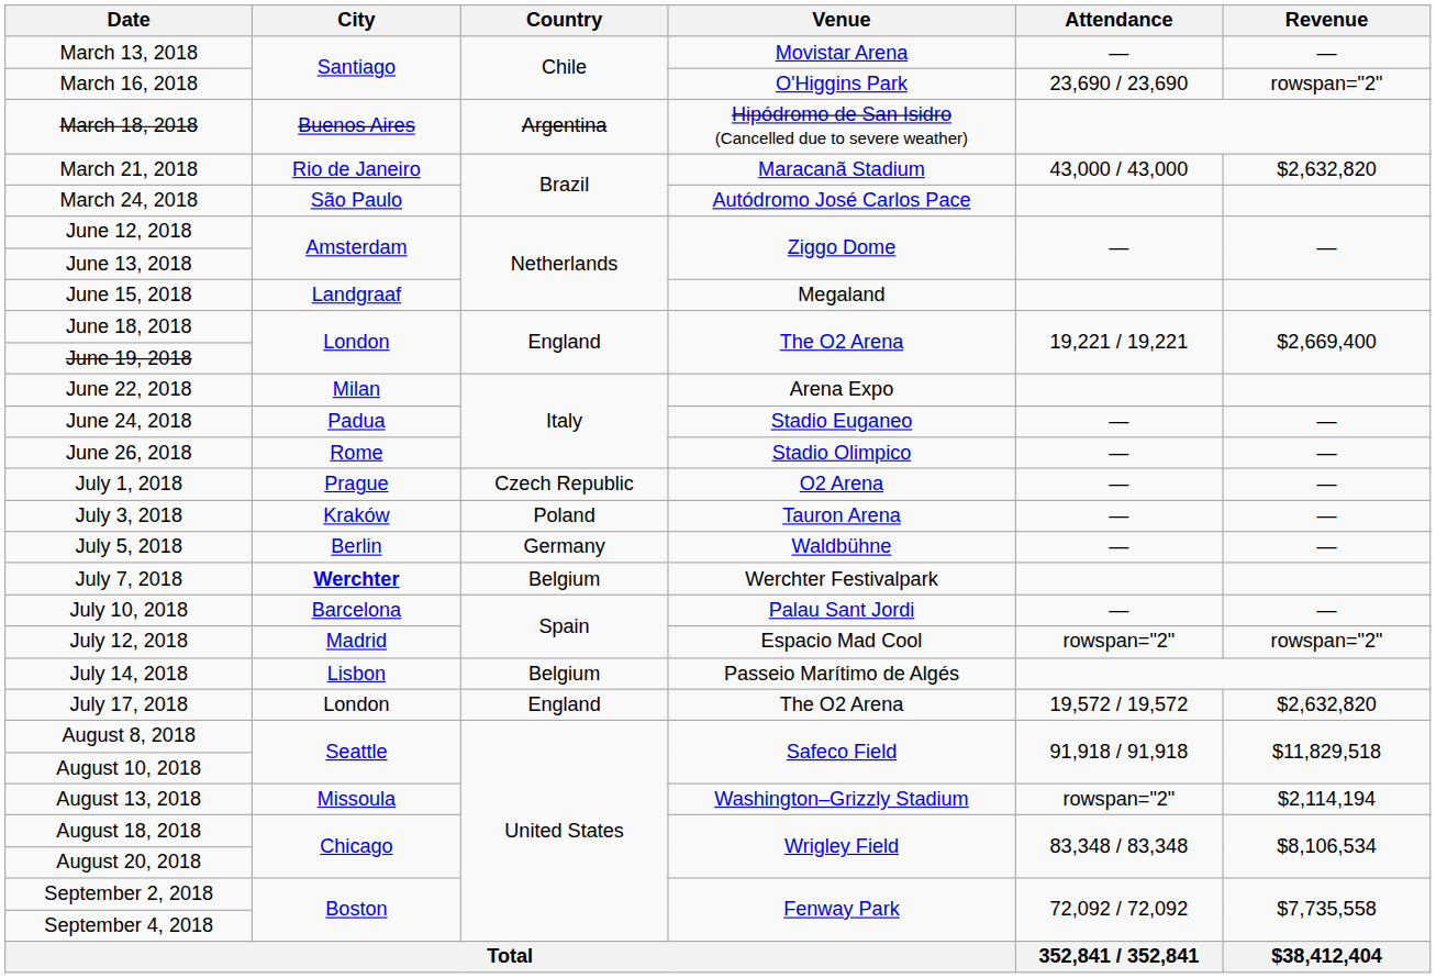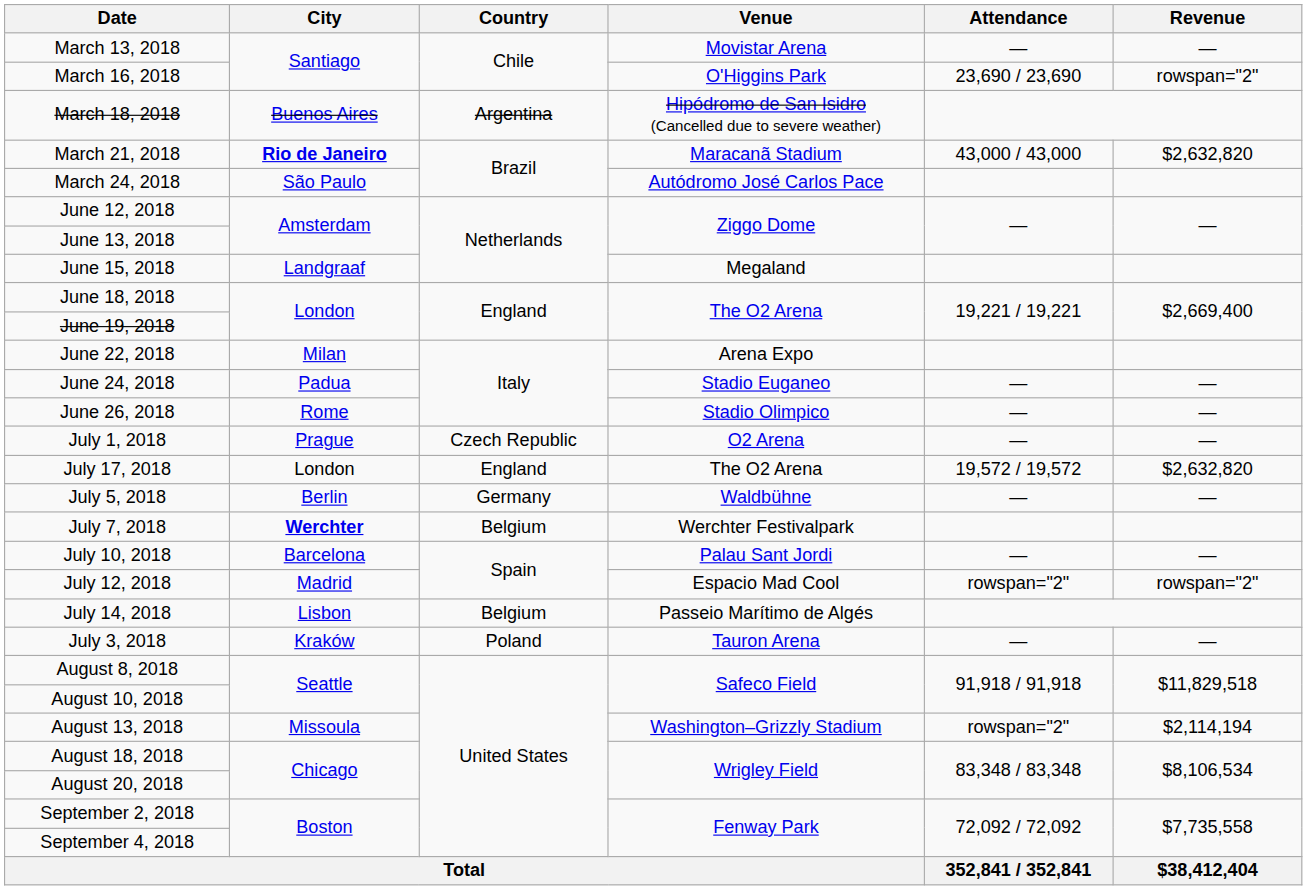March 21, 2018 | City: normal -> bold
rows swapped: July 3, 2018 <-> July 17, 2018
